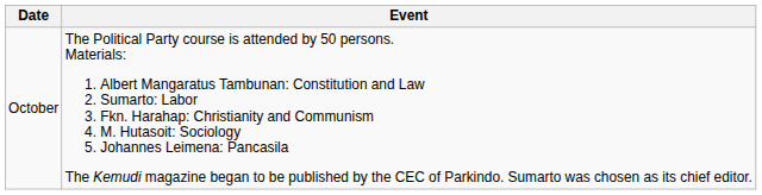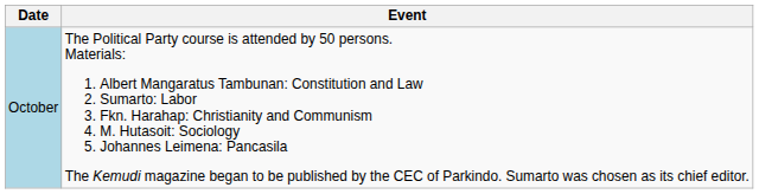October | Date: no background -> lightblue background
